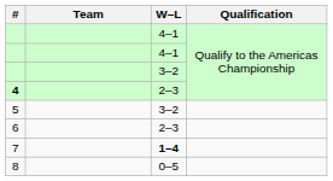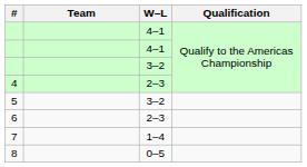4 | #: bold -> normal
7 | W–L: bold -> normal
